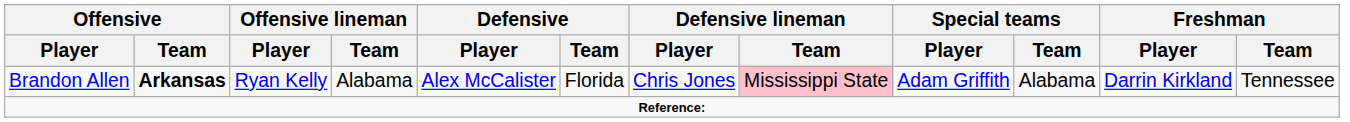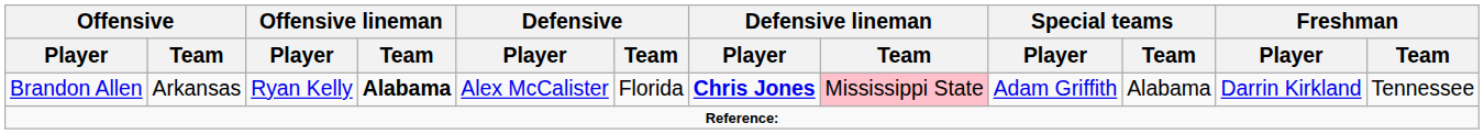Brandon Allen | Offensive / Team: bold -> normal
Brandon Allen | Offensive lineman / Team: normal -> bold
Brandon Allen | Defensive lineman / Player: normal -> bold
